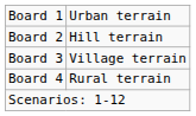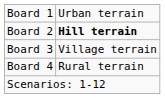Board 2 | column 2: normal -> bold
